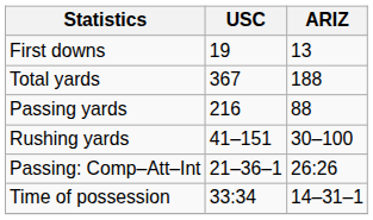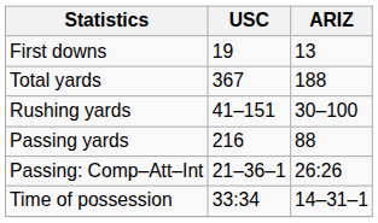rows swapped: Rushing yards <-> Passing yards
